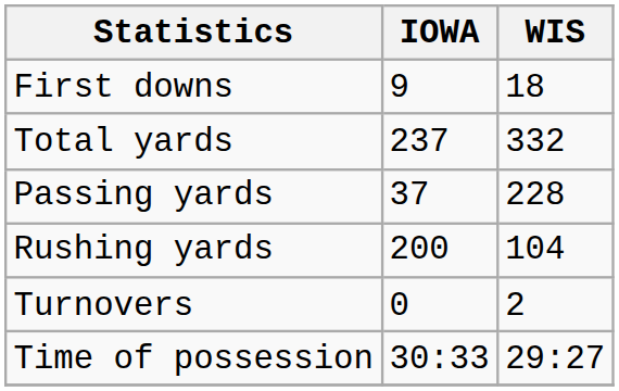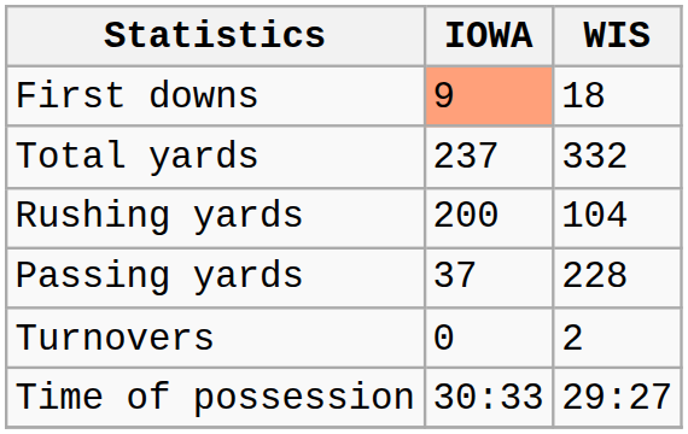First downs | IOWA: no background -> lightsalmon background
rows swapped: Rushing yards <-> Passing yards
